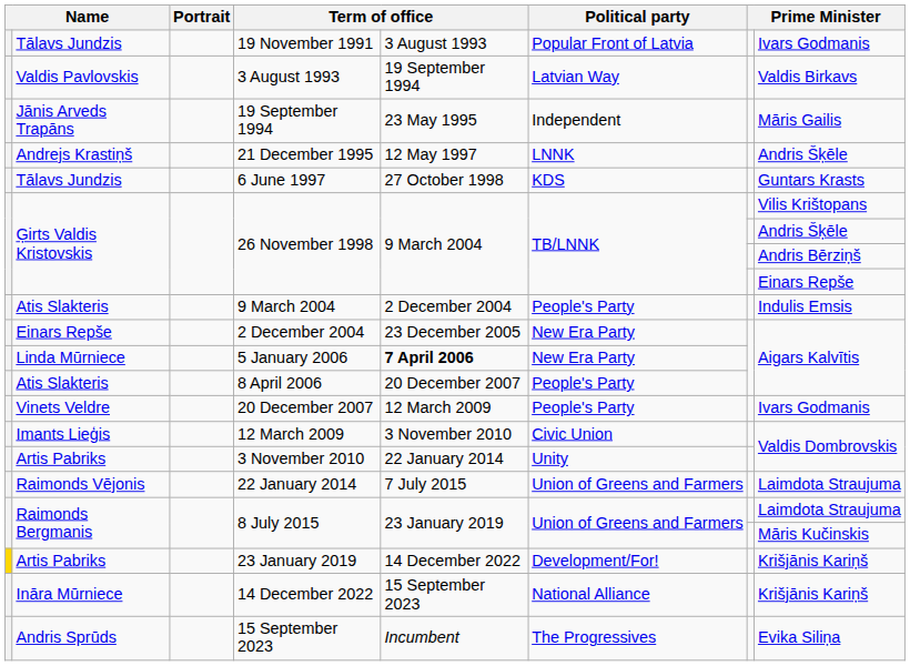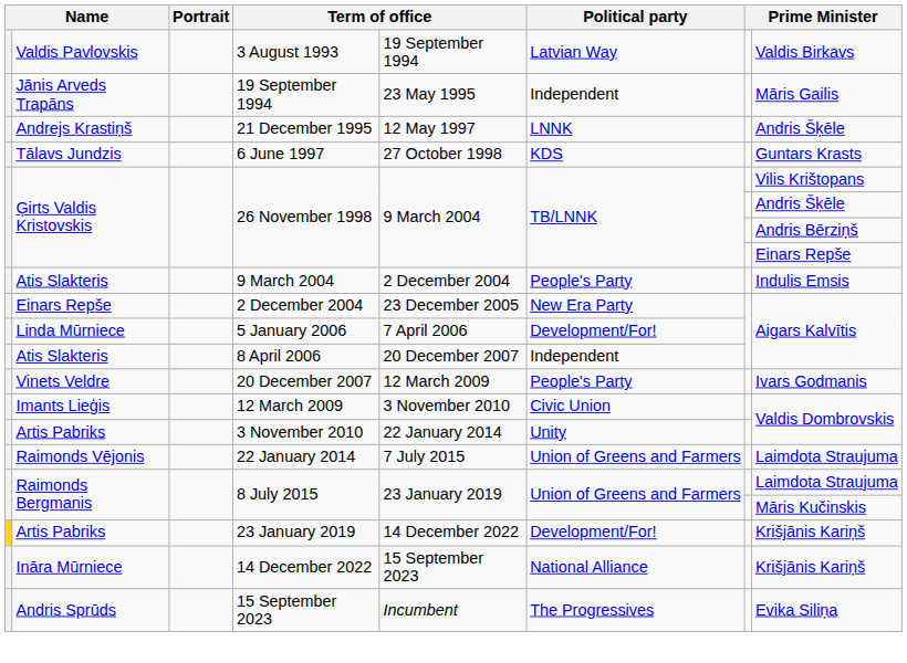- row: Tālavs Jundzis | 19 November 1991 | 3 August 1993 | Popular Front of Latvia | Ivars Godmanis
5 January 2006 | column 5: bold -> normal
5 January 2006 | Political party: New Era Party -> Development/For!
8 April 2006 | Political party: People's Party -> Independent
